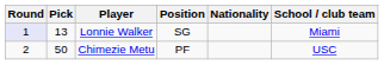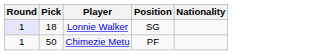- column: School / club team | Miami | USC
Lonnie Walker | Pick: 13 -> 18
Chimezie Metu | Round: 2 -> 1
